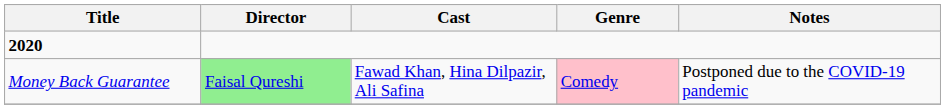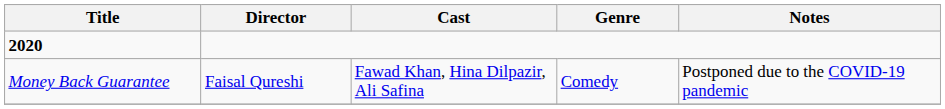Money Back Guarantee | Director: lightgreen background -> no background
Money Back Guarantee | Genre: pink background -> no background
